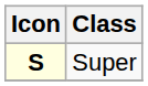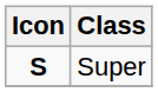Super | Icon: lightyellow background -> no background
